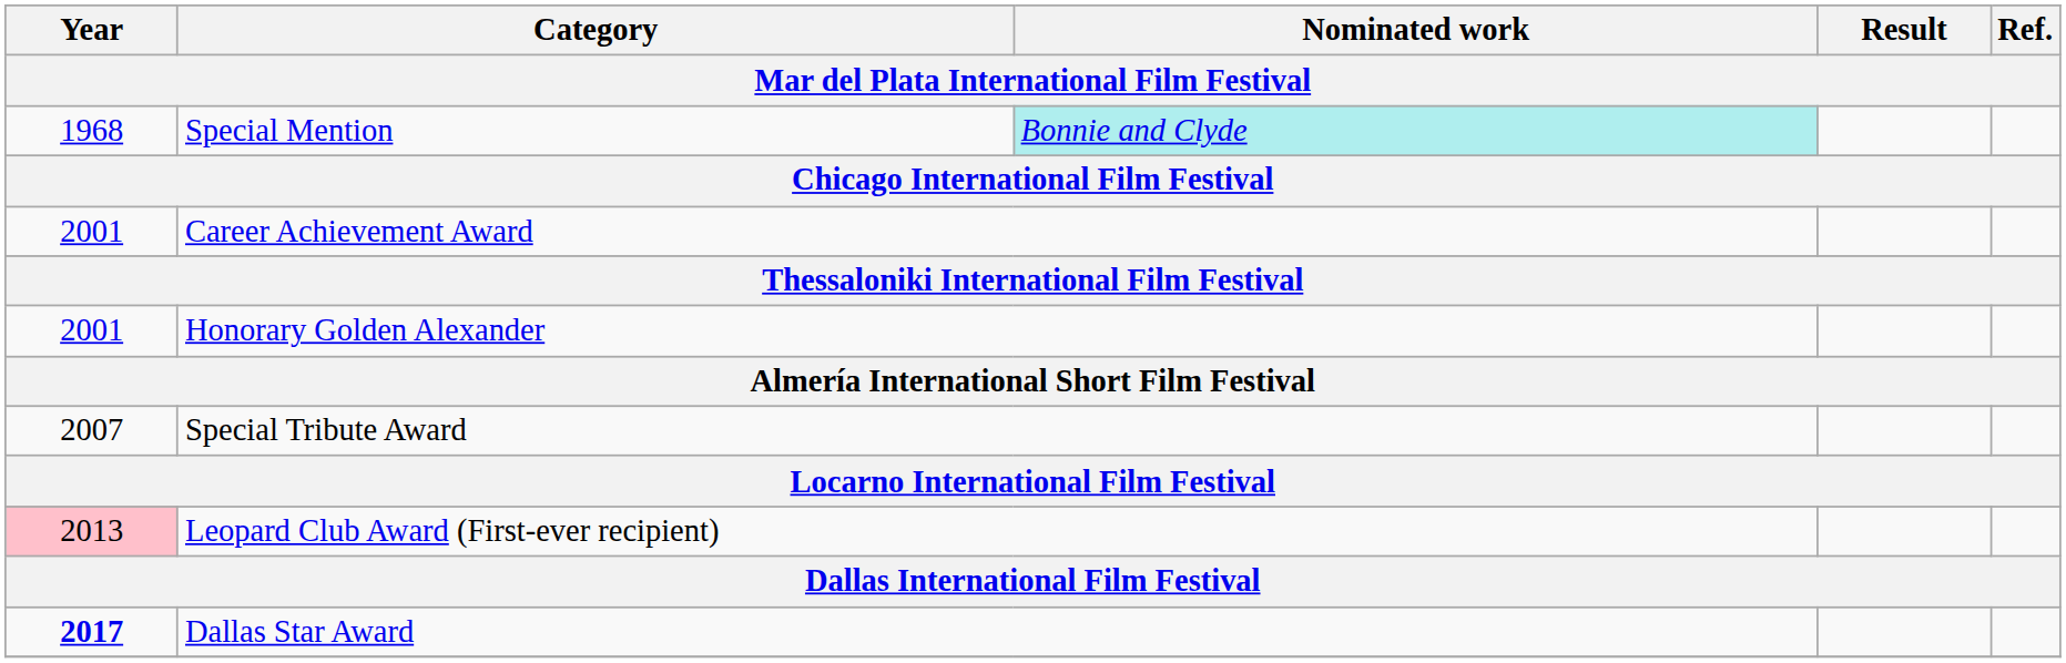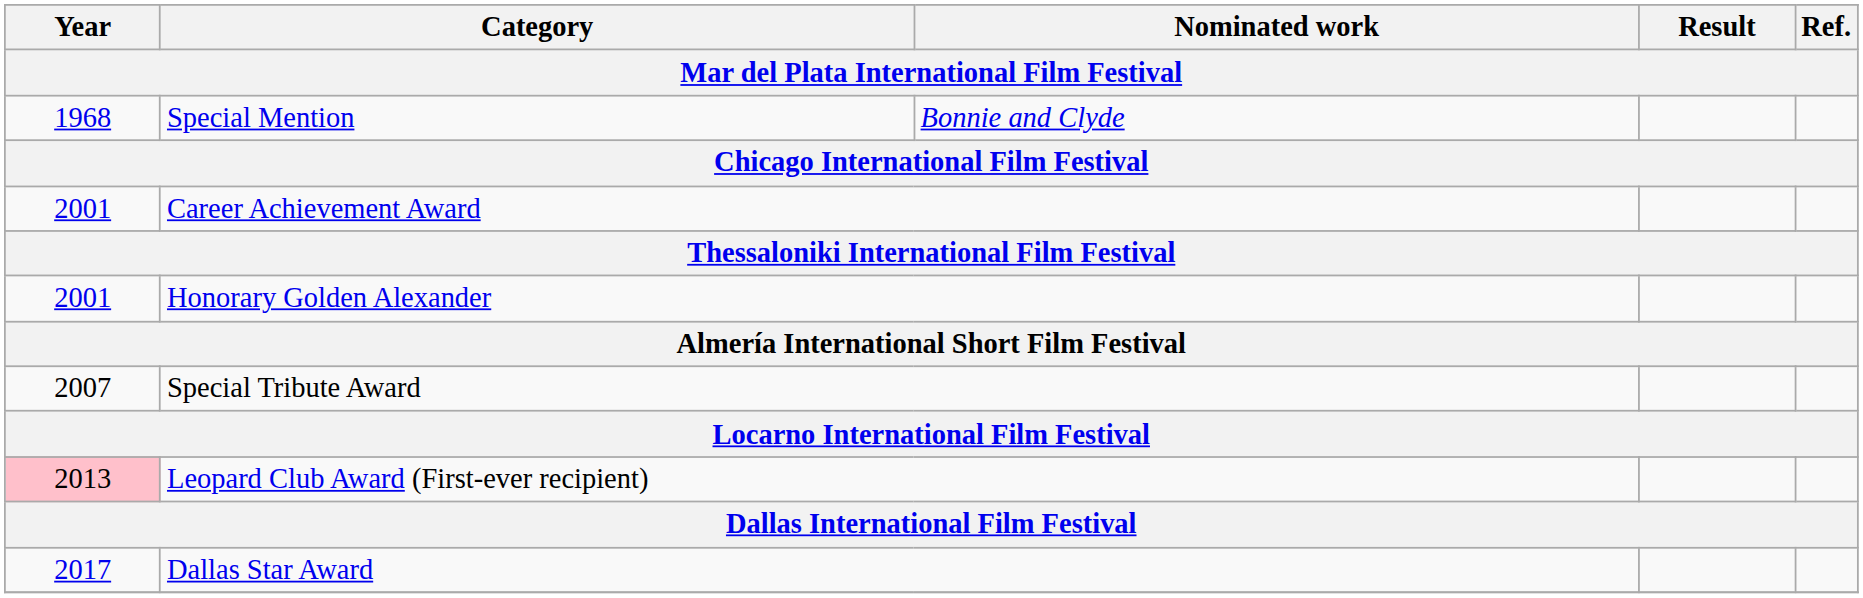Special Mention | Nominated work: paleturquoise background -> no background
Dallas Star Award | Year: bold -> normal
